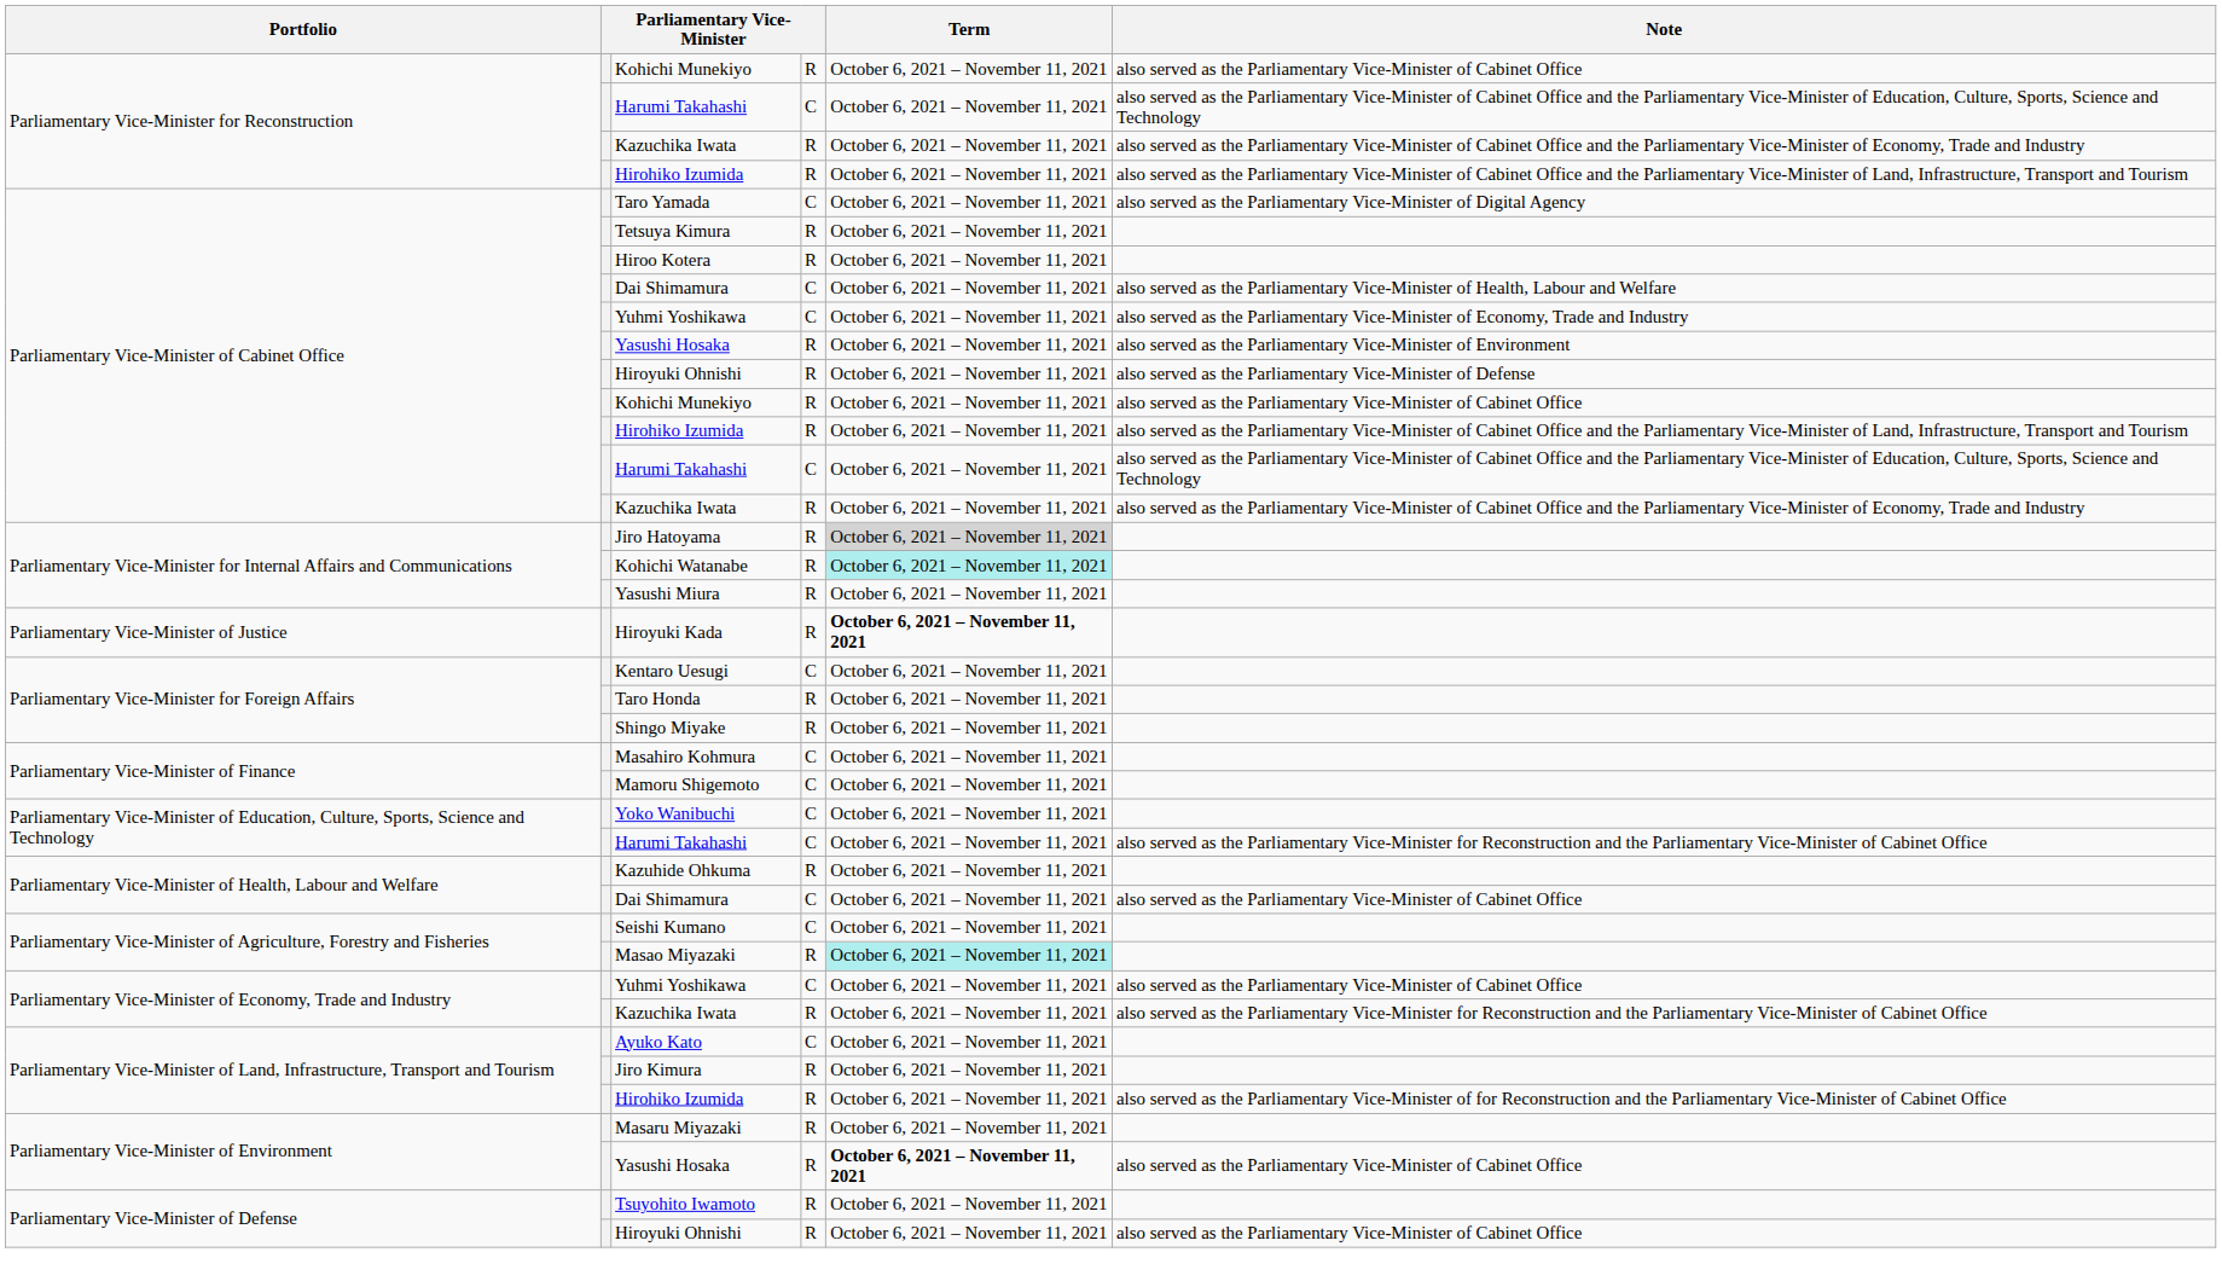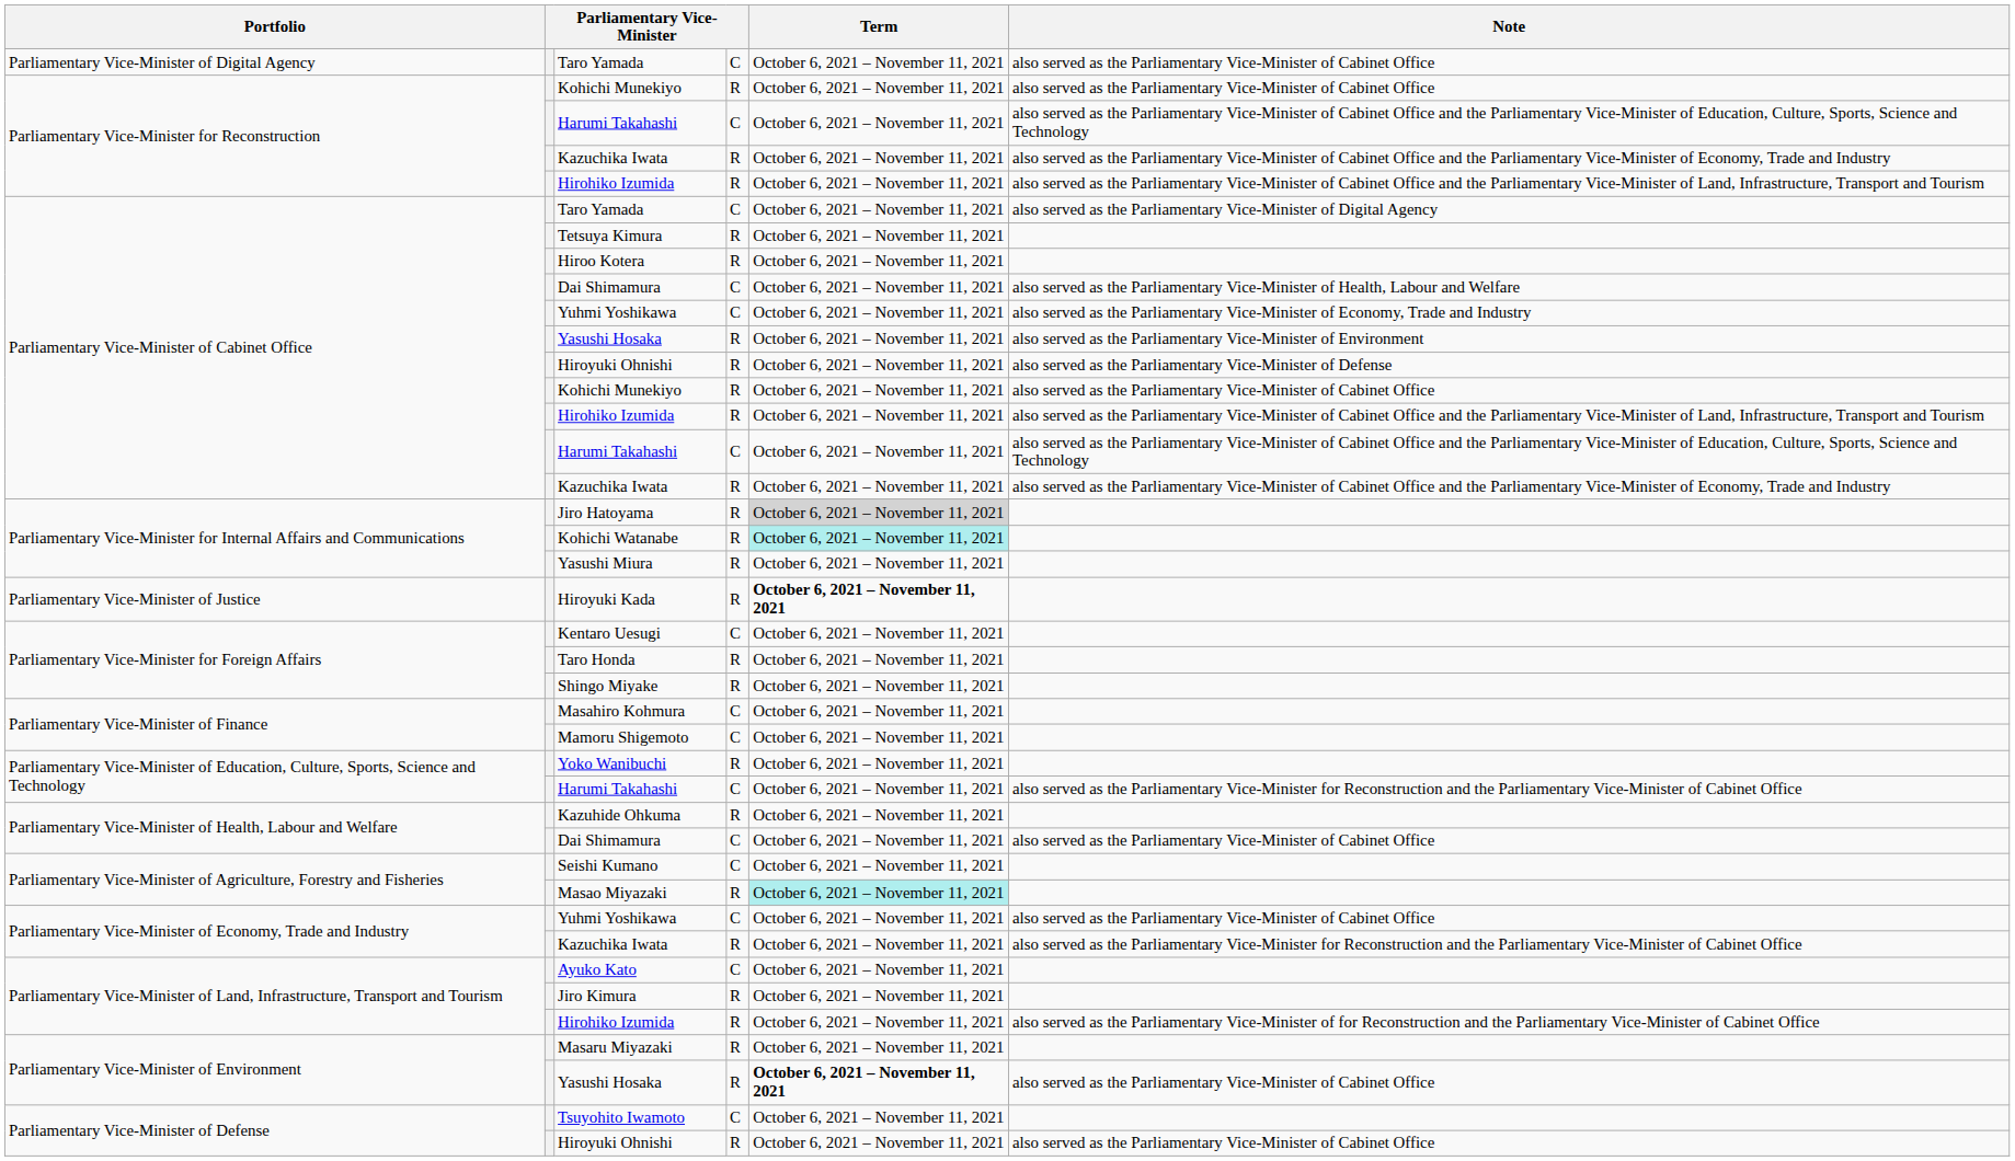+ row: Parliamentary Vice-Minister of Digital Agency | Taro Yamada | C | October 6, 2021 – November 11, 2021 | also served as the Parliamentary Vice-Minister of Cabinet Office
Yoko Wanibuchi | column 4: C -> R
Tsuyohito Iwamoto | column 4: R -> C
